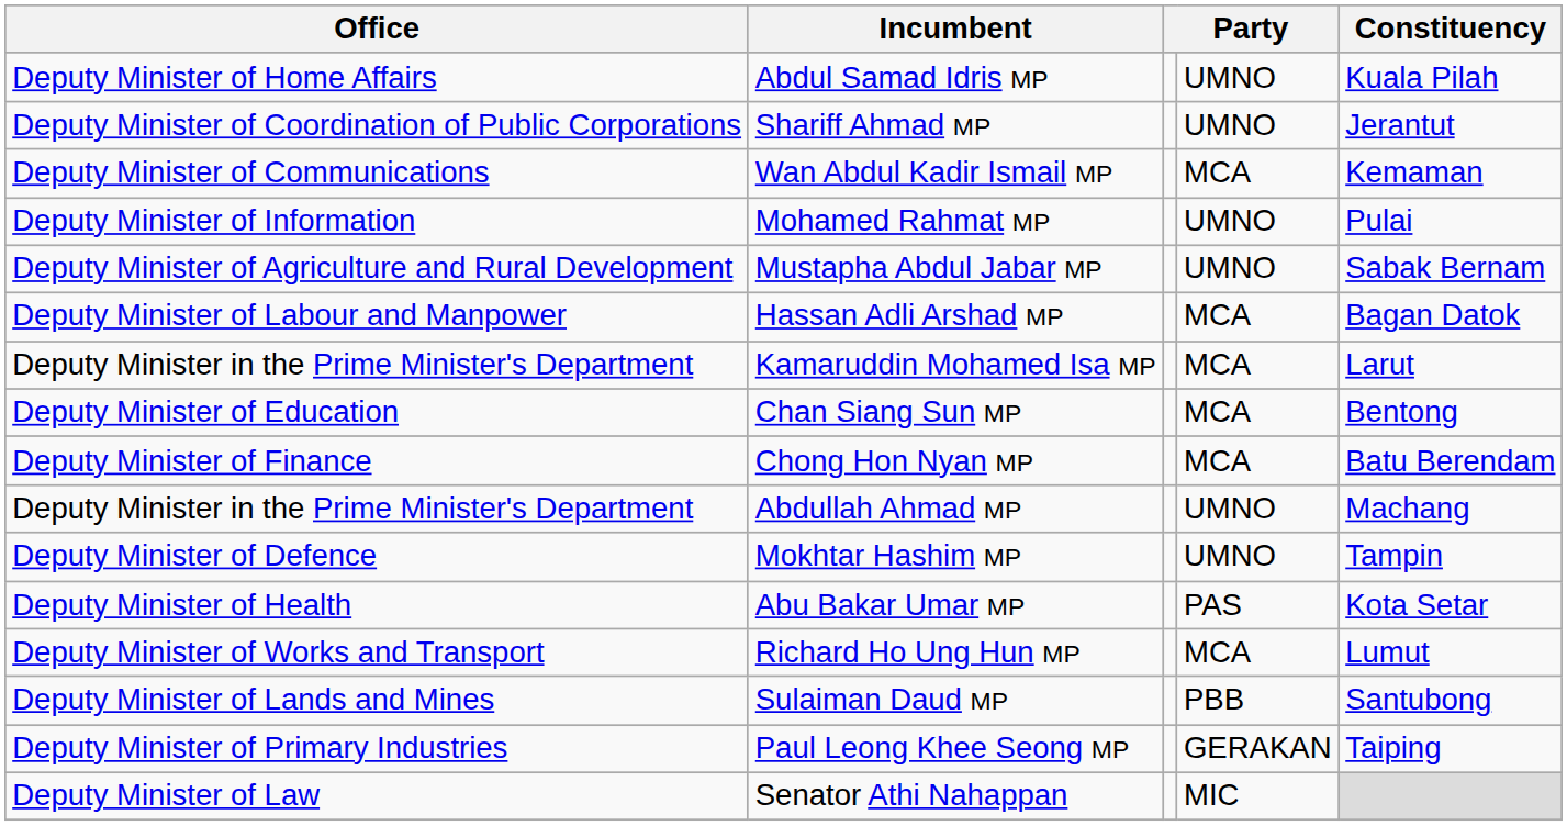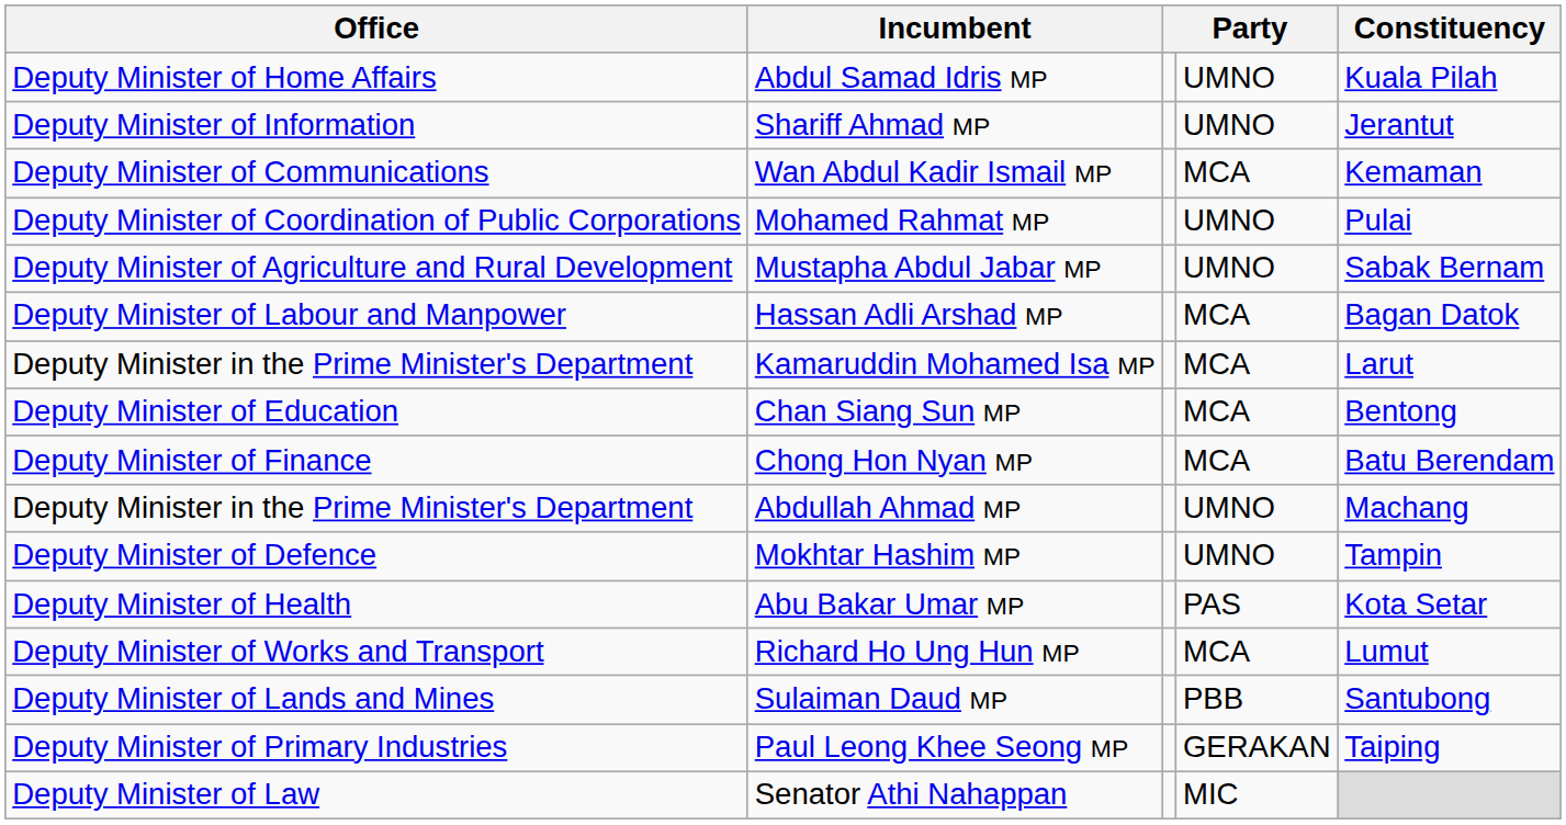Shariff Ahmad MP | Office: Deputy Minister of Coordination of Public Corporations -> Deputy Minister of Information
Mohamed Rahmat MP | Office: Deputy Minister of Information -> Deputy Minister of Coordination of Public Corporations
